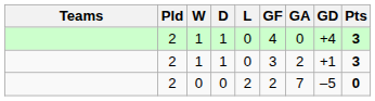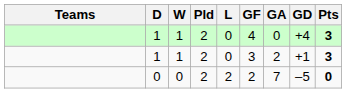columns swapped: Pld <-> D
